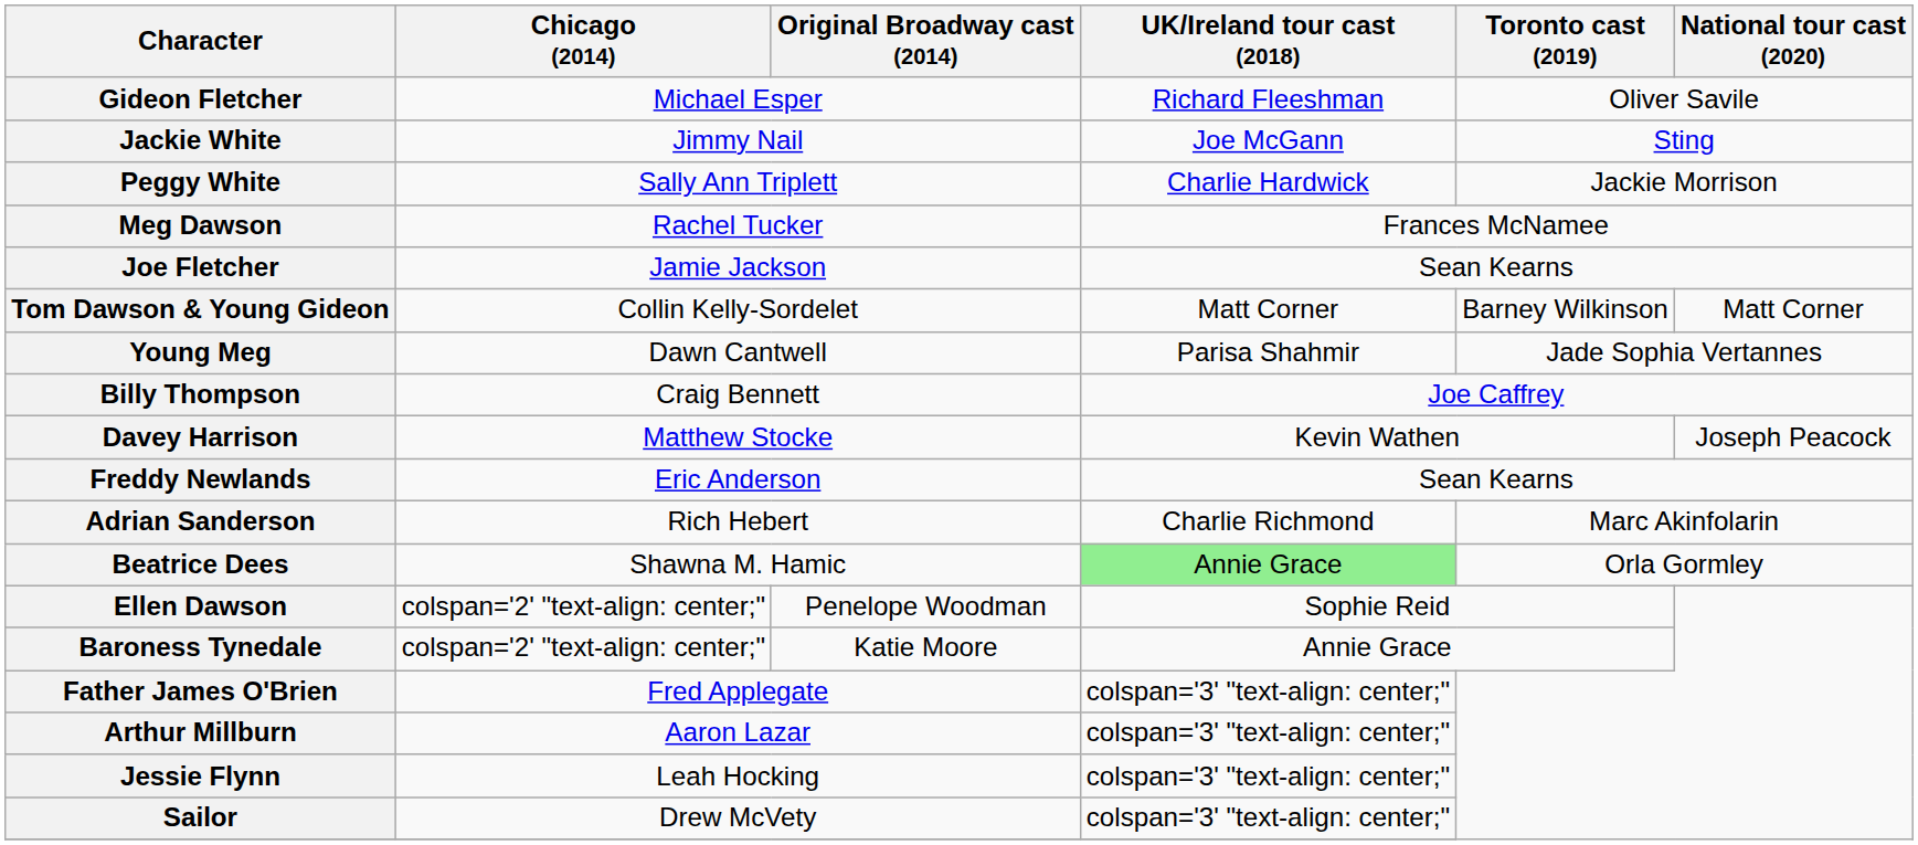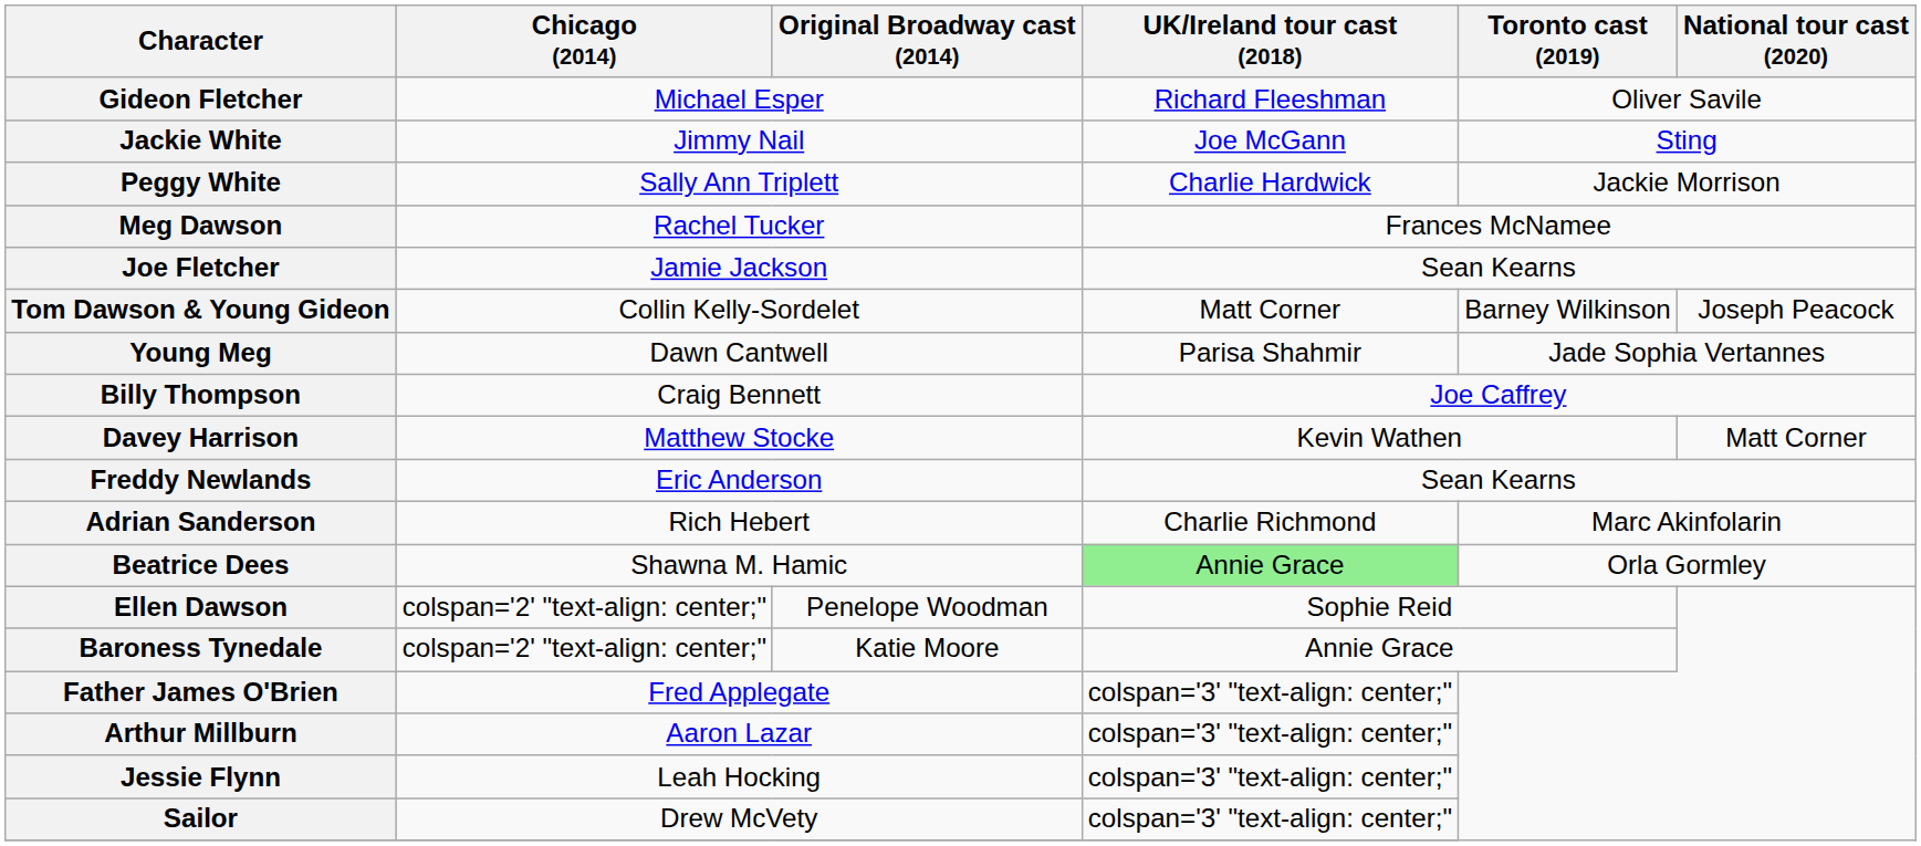Tom Dawson & Young Gideon | National tour cast (2020): Matt Corner -> Joseph Peacock
Davey Harrison | National tour cast (2020): Joseph Peacock -> Matt Corner
